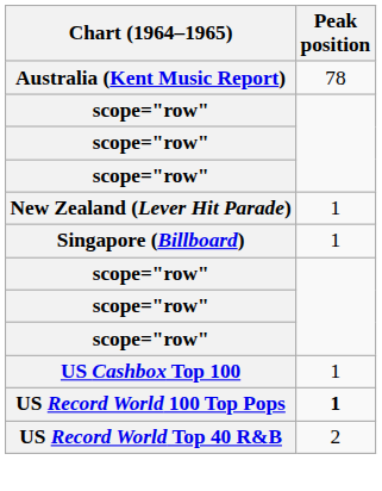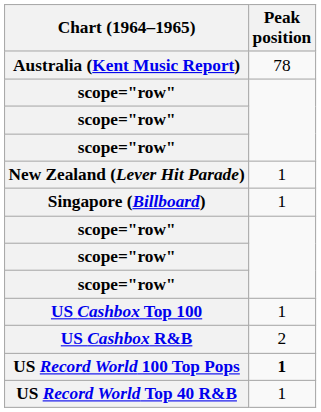+ row: US Cashbox R&B | 2
US Record World Top 40 R&B | Peak position: 2 -> 1
